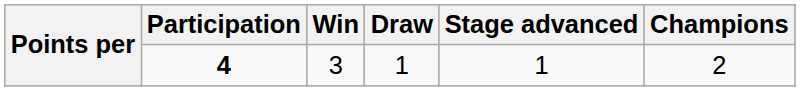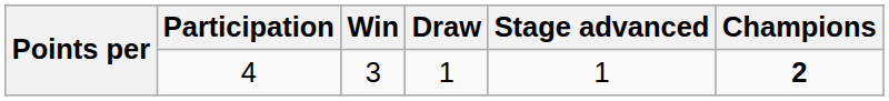row 2 | Participation: bold -> normal
row 2 | Champions: normal -> bold
